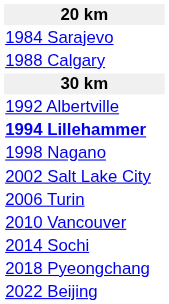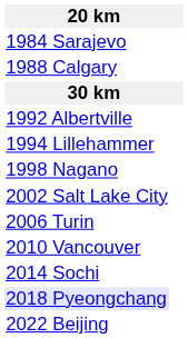1994 Lillehammer | column 1: bold -> normal
2018 Pyeongchang | column 1: no background -> lavender background
